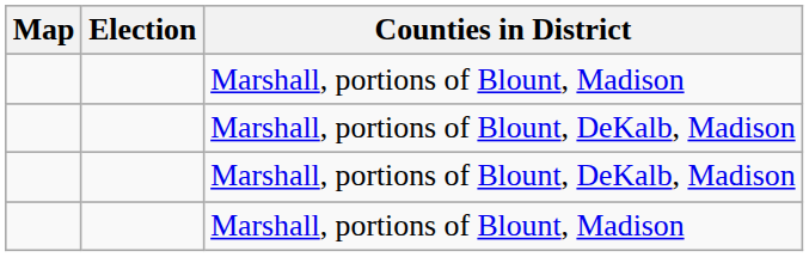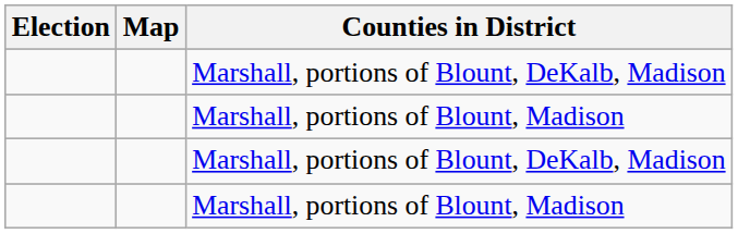columns swapped: Election <-> Map
row 2 | Counties in District: Marshall, portions of Blount, Madison -> Marshall, portions of Blount, DeKalb, Madison
row 3 | Counties in District: Marshall, portions of Blount, DeKalb, Madison -> Marshall, portions of Blount, Madison
